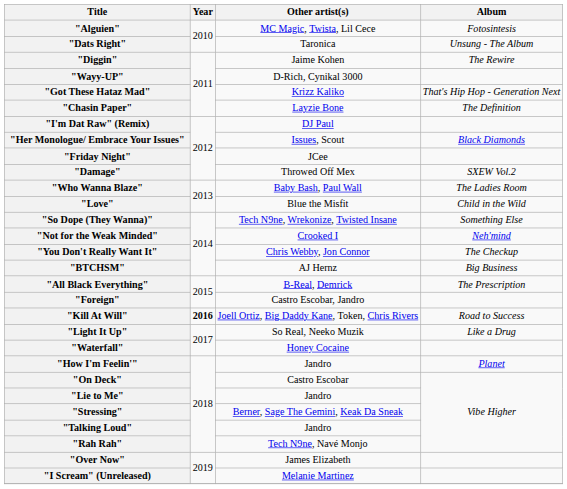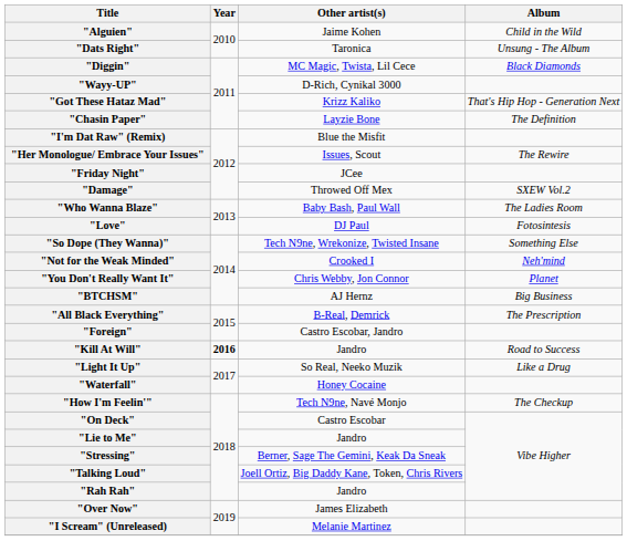"Alguien" | Other artist(s): MC Magic, Twista, Lil Cece -> Jaime Kohen
"Alguien" | Album: Fotosintesis -> Child in the Wild
"Diggin" | Other artist(s): Jaime Kohen -> MC Magic, Twista, Lil Cece
"Diggin" | Album: The Rewire -> Black Diamonds
"I'm Dat Raw" (Remix) | Other artist(s): DJ Paul -> Blue the Misfit
"Her Monologue/ Embrace Your Issues" | Album: Black Diamonds -> The Rewire
"Love" | Other artist(s): Blue the Misfit -> DJ Paul
"Love" | Album: Child in the Wild -> Fotosintesis
"You Don't Really Want It" | Album: The Checkup -> Planet
"Kill At Will" | Other artist(s): Joell Ortiz, Big Daddy Kane, Token, Chris Rivers -> Jandro
"How I'm Feelin'" | Other artist(s): Jandro -> Tech N9ne, Navé Monjo
"How I'm Feelin'" | Album: Planet -> The Checkup
"Talking Loud" | Other artist(s): Jandro -> Joell Ortiz, Big Daddy Kane, Token, Chris Rivers
"Rah Rah" | Other artist(s): Tech N9ne, Navé Monjo -> Jandro
